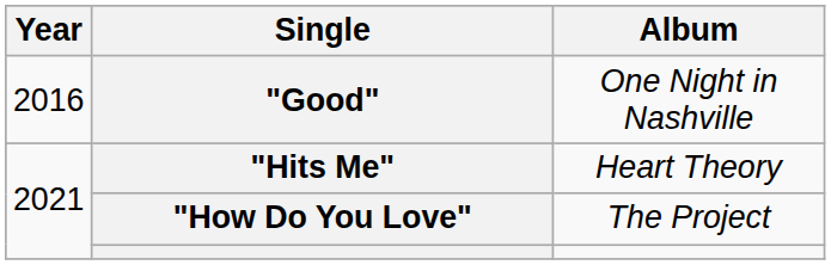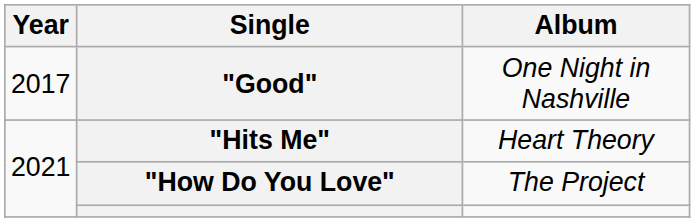"Good" | Year: 2016 -> 2017
